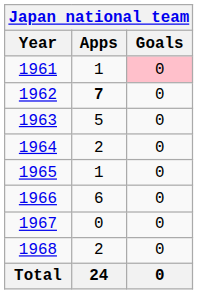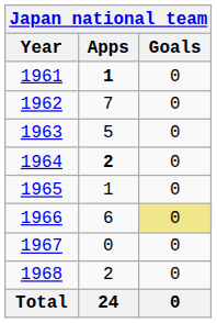1961 | Apps: normal -> bold
1961 | Goals: pink background -> no background
1962 | Apps: bold -> normal
1964 | Apps: normal -> bold
1966 | Goals: no background -> khaki background
